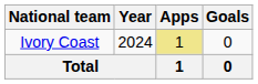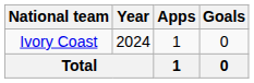Ivory Coast | Apps: khaki background -> no background
